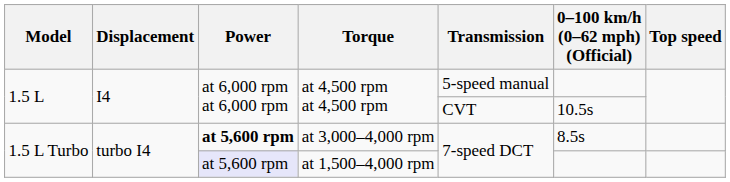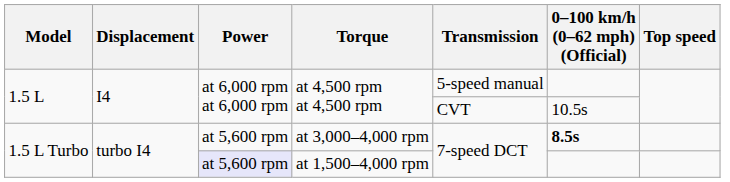at 3,000–4,000 rpm | Power: bold -> normal
at 3,000–4,000 rpm | 0–100 km/h (0–62 mph) (Official): normal -> bold
